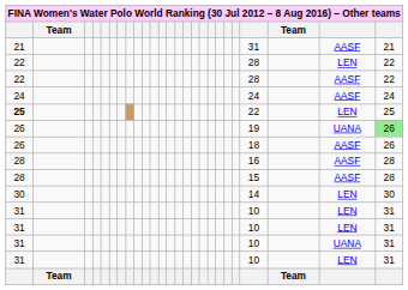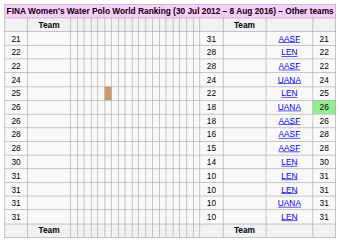row 6 | column 24: AASF -> UANA
row 7 | column 1: bold -> normal
row 8 | column 22: 19 -> 18
